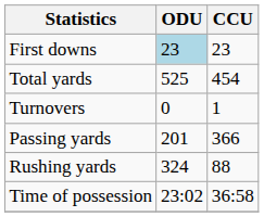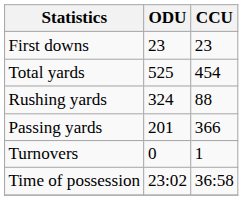First downs | ODU: lightblue background -> no background
rows swapped: Rushing yards <-> Turnovers
